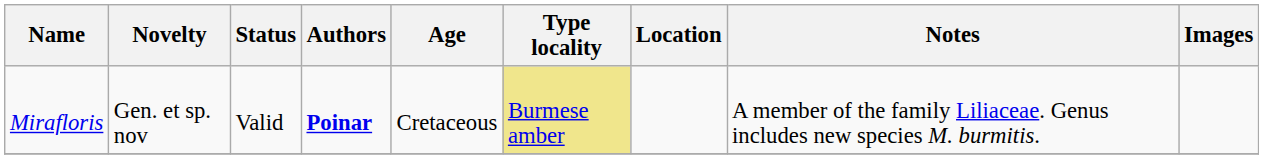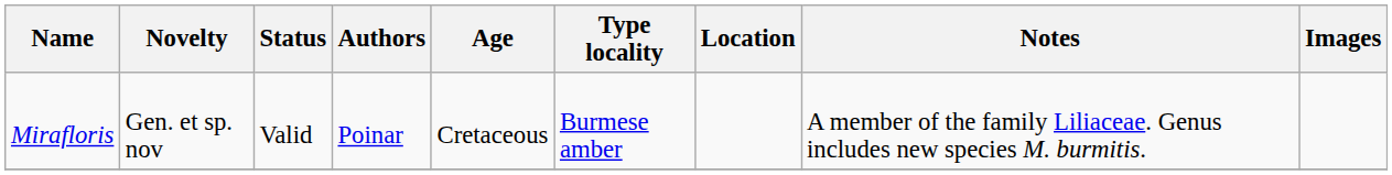Mirafloris | Authors: bold -> normal
Mirafloris | Type locality: khaki background -> no background
